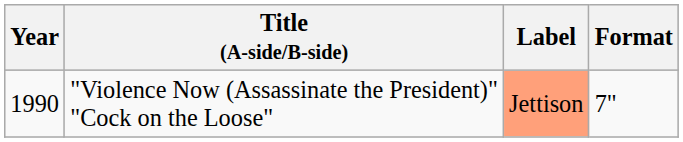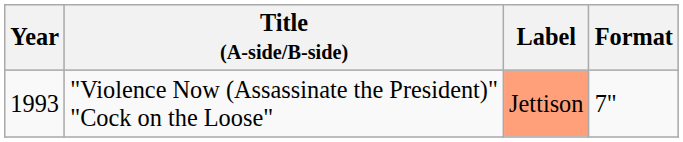row 2 | Year: 1990 -> 1993
